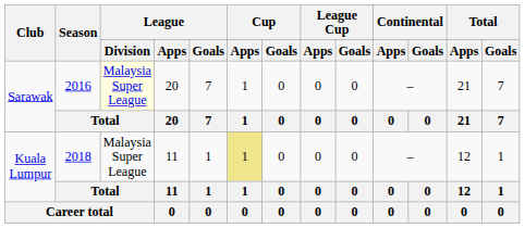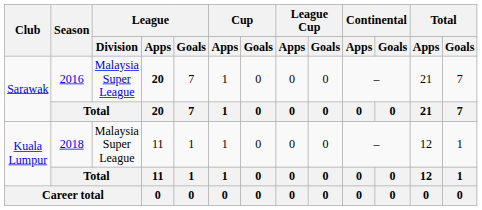Sarawak / 2016 | League / Division: lightyellow background -> no background
Sarawak / 2016 | League / Apps: normal -> bold
Kuala Lumpur / 2018 | Cup / Apps: khaki background -> no background
